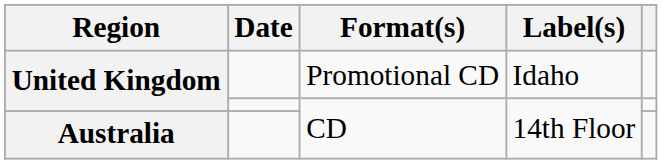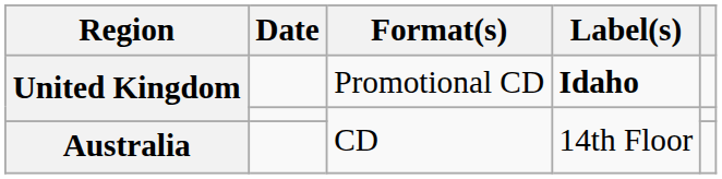United Kingdom / Promotional CD | Label(s): normal -> bold
